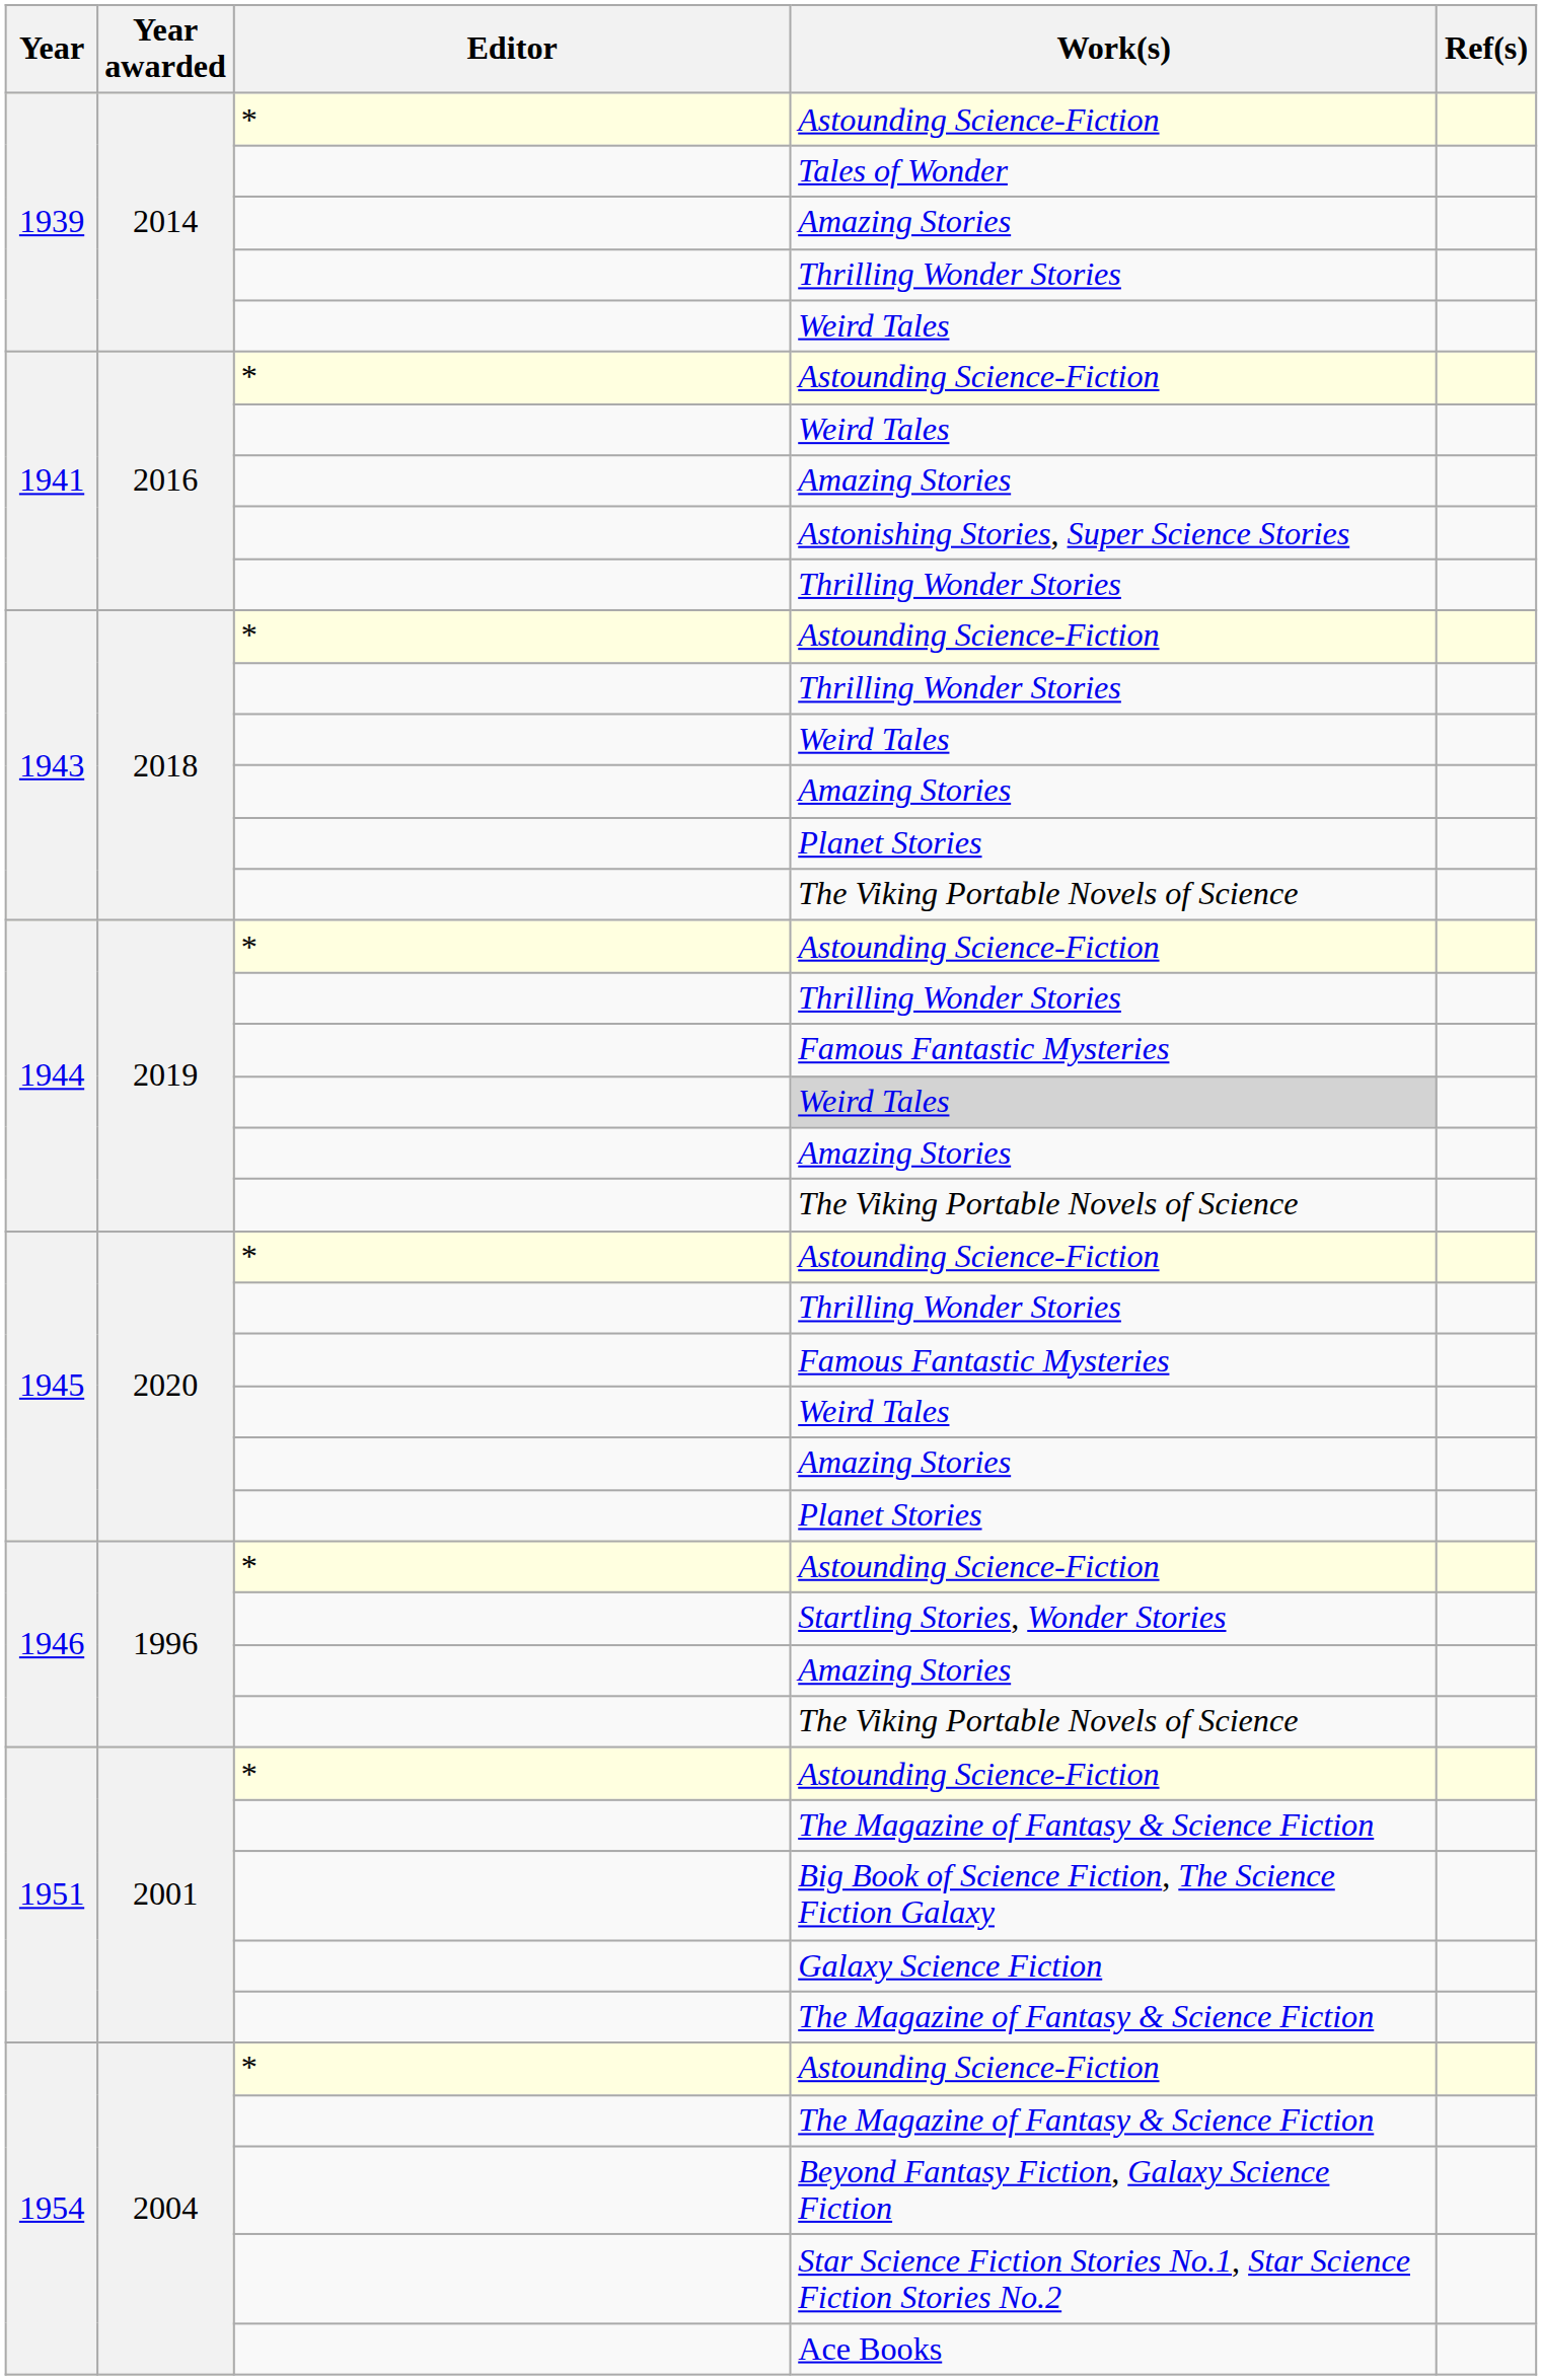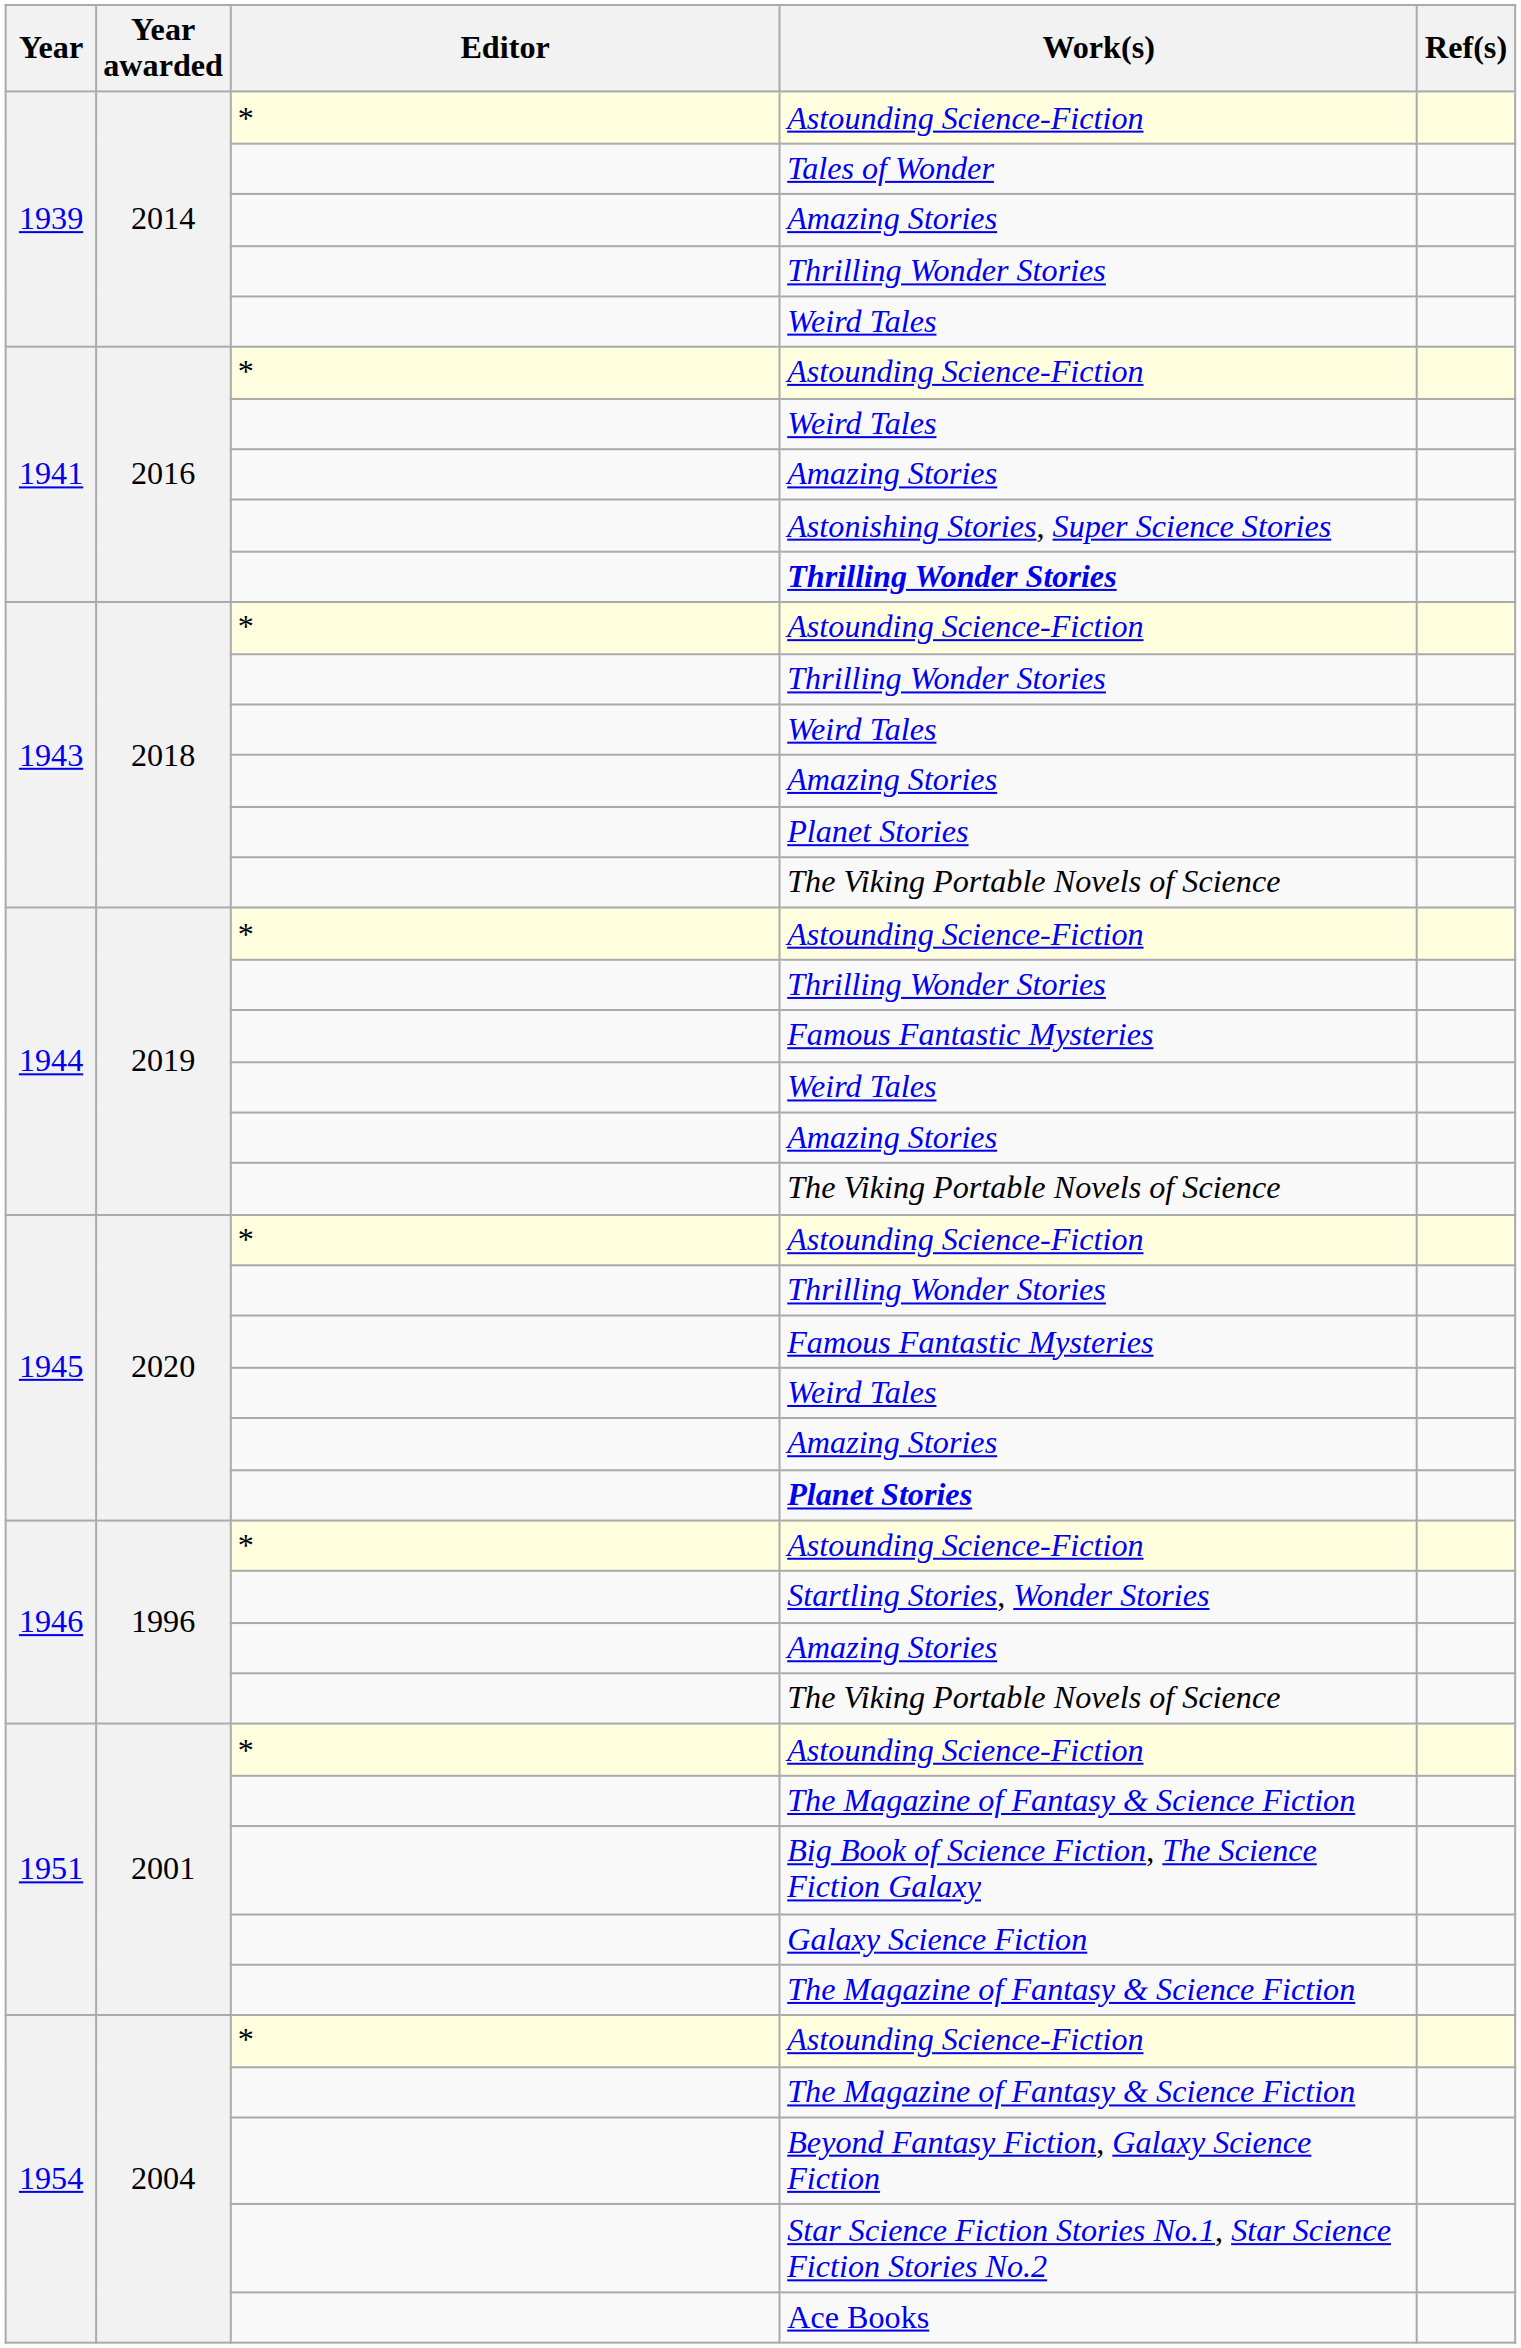1941 / Thrilling Wonder Stories | Work(s): normal -> bold
1944 / Weird Tales | Work(s): lightgrey background -> no background
1945 / Planet Stories | Work(s): normal -> bold
